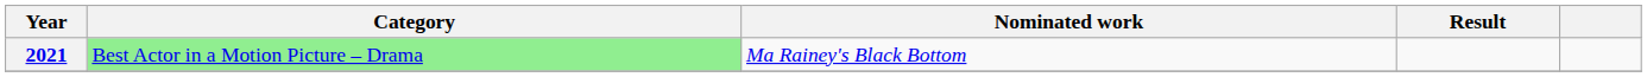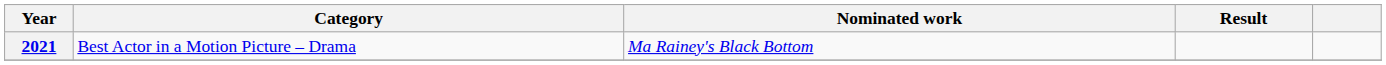2021 | Category: lightgreen background -> no background
